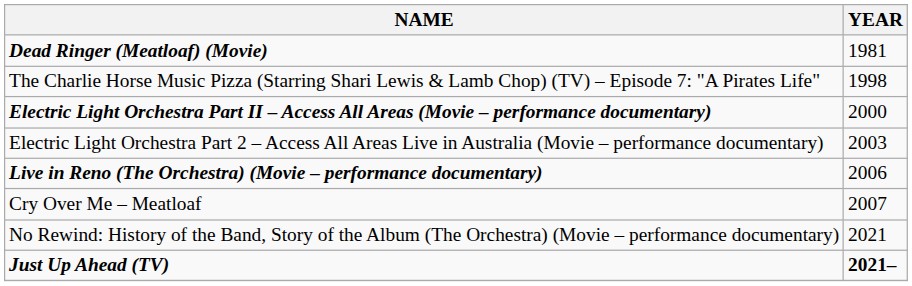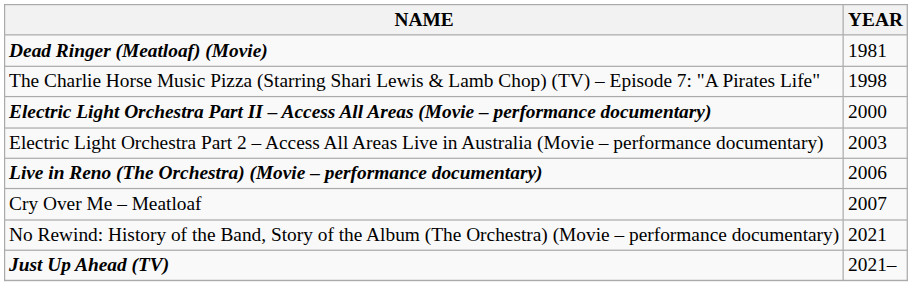Just Up Ahead (TV) | YEAR: bold -> normal
